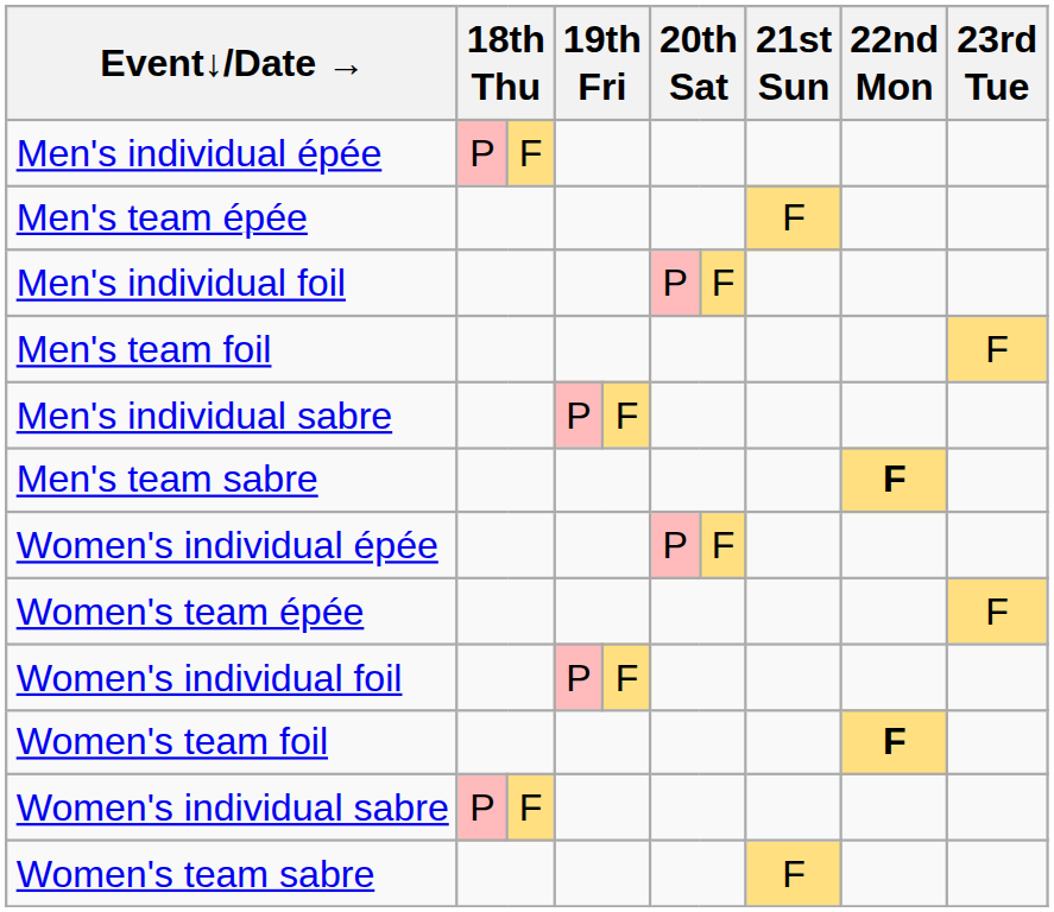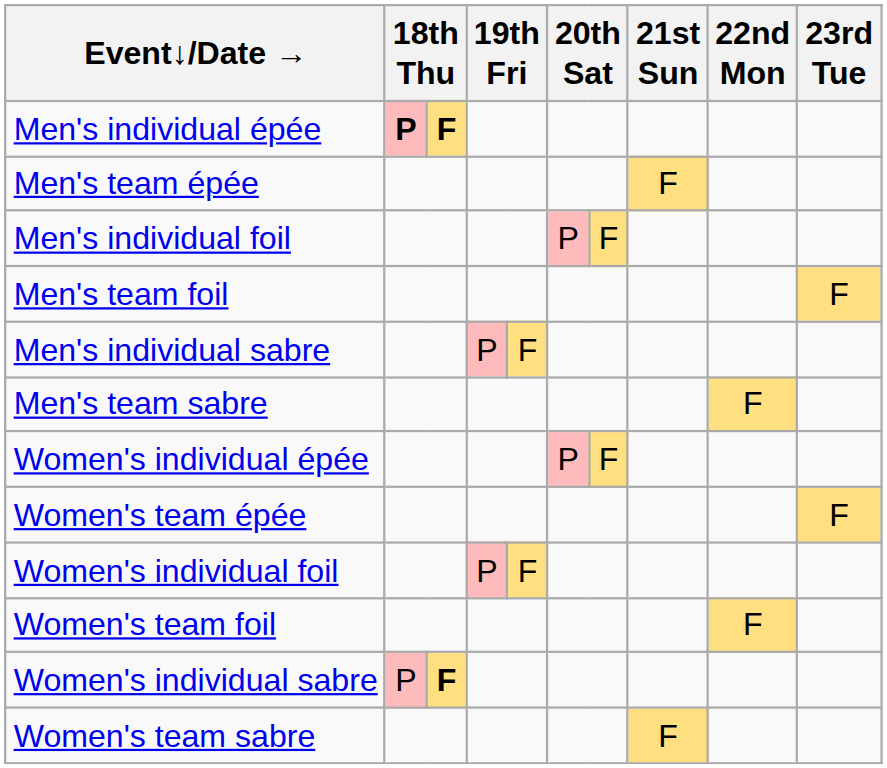Men's individual épée | column 2: normal -> bold
Men's individual épée | column 3: normal -> bold
Men's team sabre | 22nd Mon: bold -> normal
Women's team foil | 22nd Mon: bold -> normal
Women's individual sabre | column 3: normal -> bold
